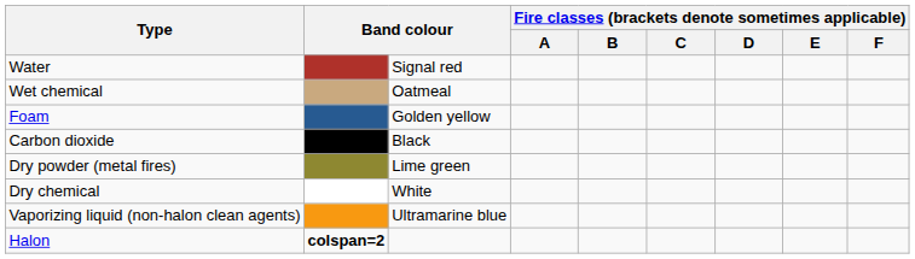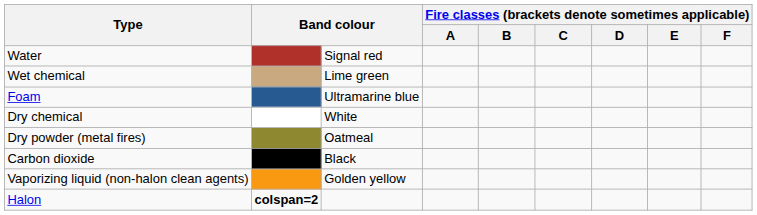Wet chemical | column 3: Oatmeal -> Lime green
Foam | column 3: Golden yellow -> Ultramarine blue
rows swapped: Dry chemical <-> Carbon dioxide
Dry powder (metal fires) | column 3: Lime green -> Oatmeal
Vaporizing liquid (non-halon clean agents) | column 3: Ultramarine blue -> Golden yellow
